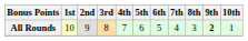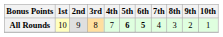row 2 | 5th: normal -> bold
row 2 | 6th: normal -> bold
row 2 | 9th: bold -> normal
